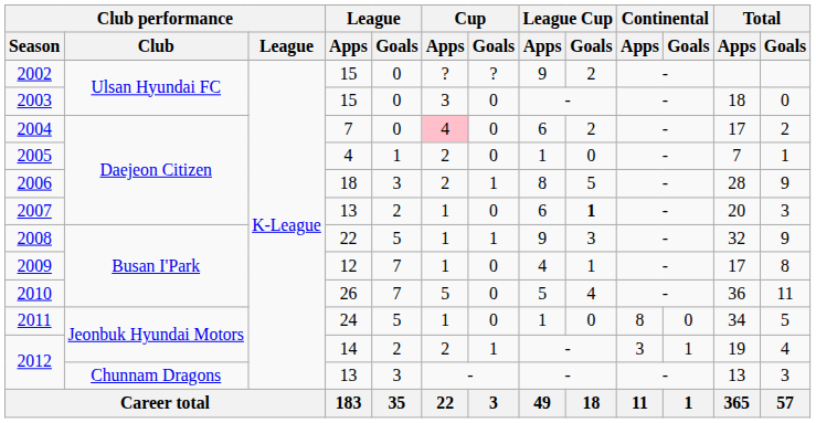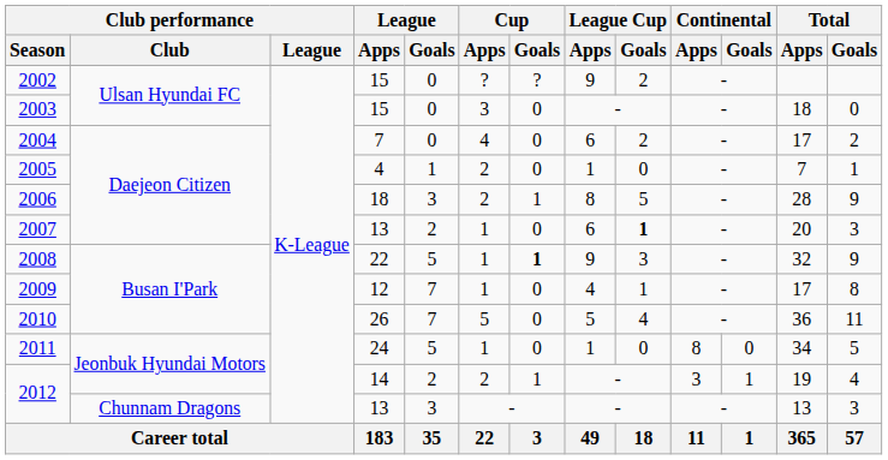2004 | Cup / Apps: pink background -> no background
2008 | Cup / Goals: normal -> bold
